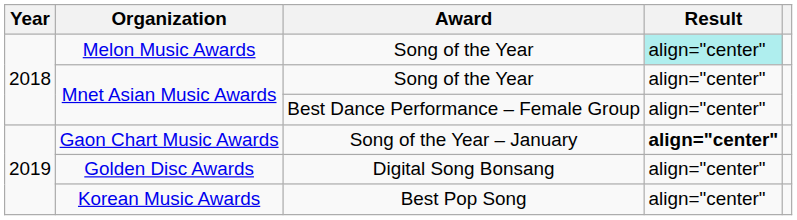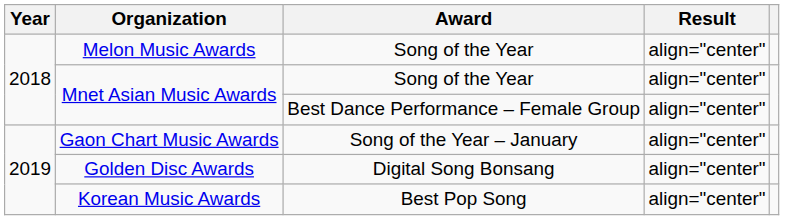Melon Music Awards | Result: paleturquoise background -> no background
Gaon Chart Music Awards | Result: bold -> normal
